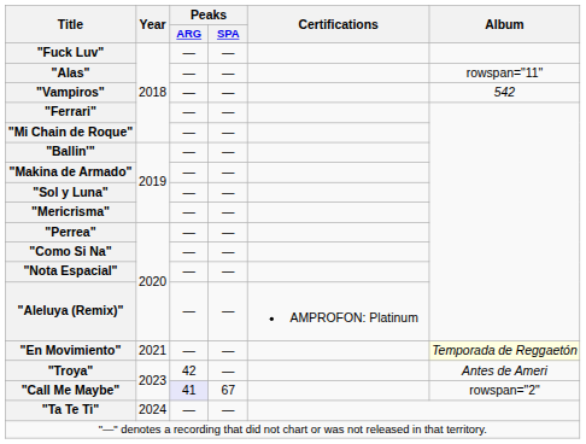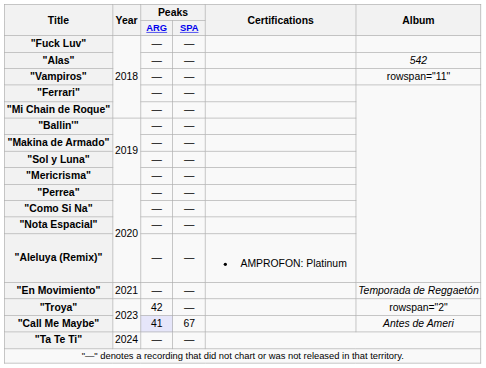"Alas" | Album: rowspan="11" -> 542
"Vampiros" | Album: 542 -> rowspan="11"
"En Movimiento" | Album: lightyellow background -> no background
"Troya" | Album: Antes de Ameri -> rowspan="2"
"Call Me Maybe" | Album: rowspan="2" -> Antes de Ameri
